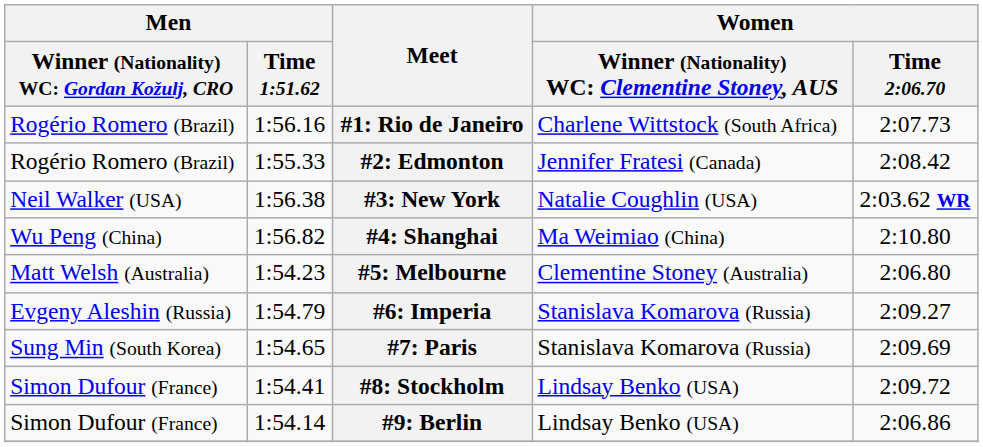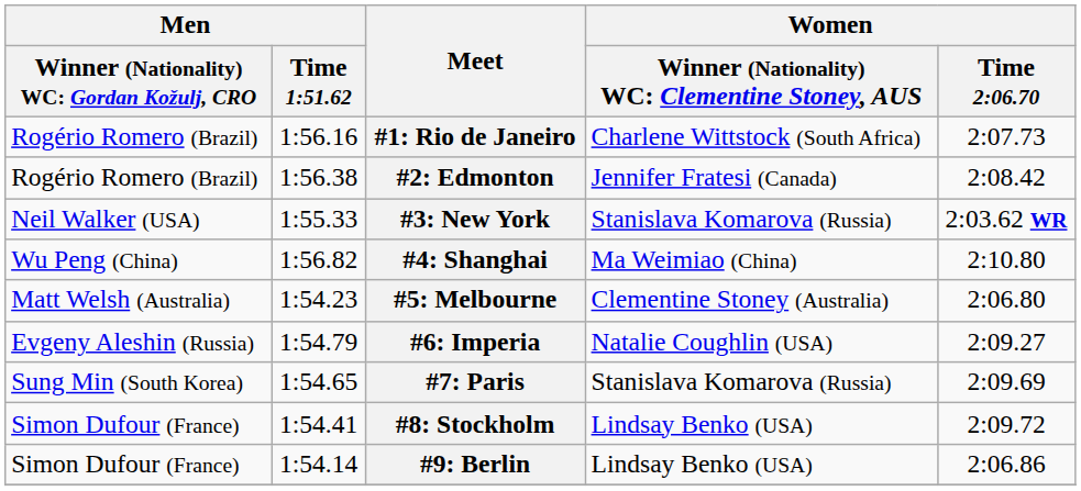#2: Edmonton | Men / Time 1:51.62: 1:55.33 -> 1:56.38
#3: New York | Men / Time 1:51.62: 1:56.38 -> 1:55.33
#3: New York | column 4: Natalie Coughlin (USA) -> Stanislava Komarova (Russia)
#6: Imperia | column 4: Stanislava Komarova (Russia) -> Natalie Coughlin (USA)
